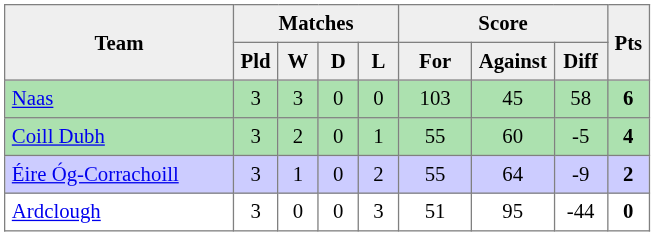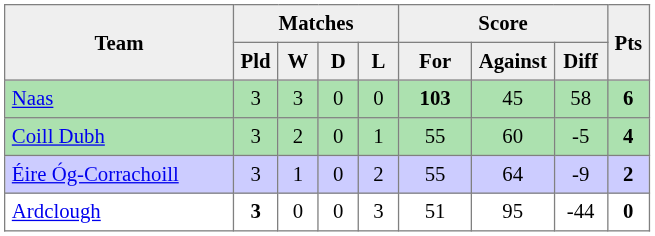Naas | Score / For: normal -> bold
Ardclough | Matches / Pld: normal -> bold
